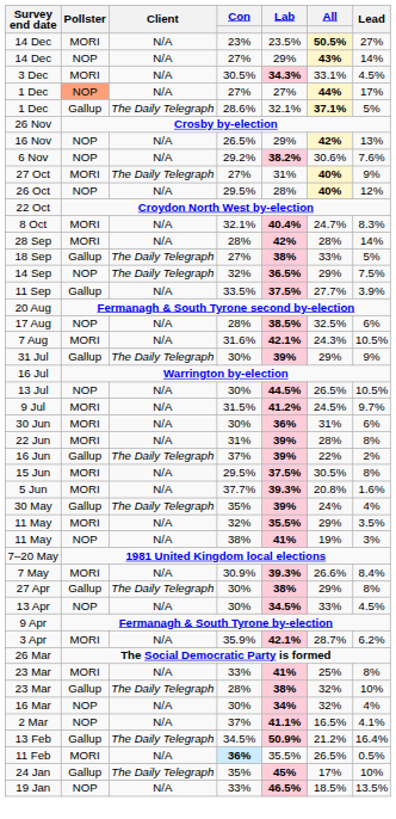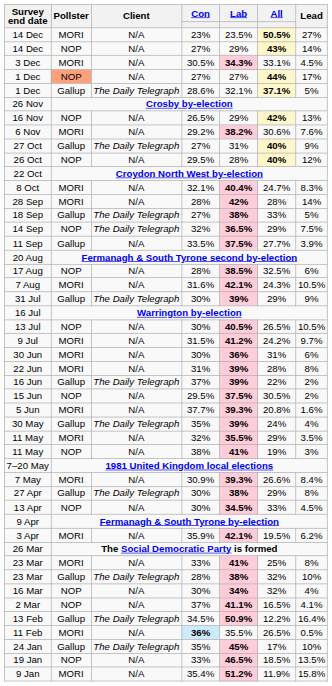6 Nov | Pollster: NOP -> MORI
27 Oct | Pollster: MORI -> Gallup
13 Jul | Lab: 44.5% -> 40.5%
9 Jul | All: 24.5% -> 24.2%
15 Jun | Pollster: MORI -> NOP
15 Jun | Lead: 8% -> 2%
3 Apr | All: 28.7% -> 19.5%
13 Feb | All: 21.2% -> 12.2%
+ row: 9 Jan | MORI | N/A | 35.4% | 51.2% | 11.9% | 15.8%
